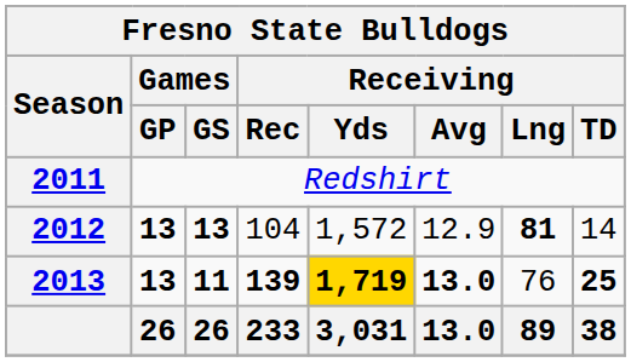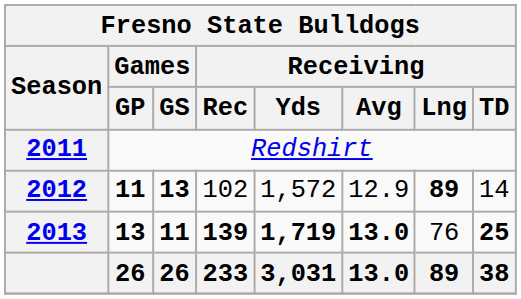2012 | Games / GP: 13 -> 11
2012 | Receiving / Rec: 104 -> 102
2012 | Receiving / Lng: 81 -> 89
2013 | Receiving / Yds: gold background -> no background
